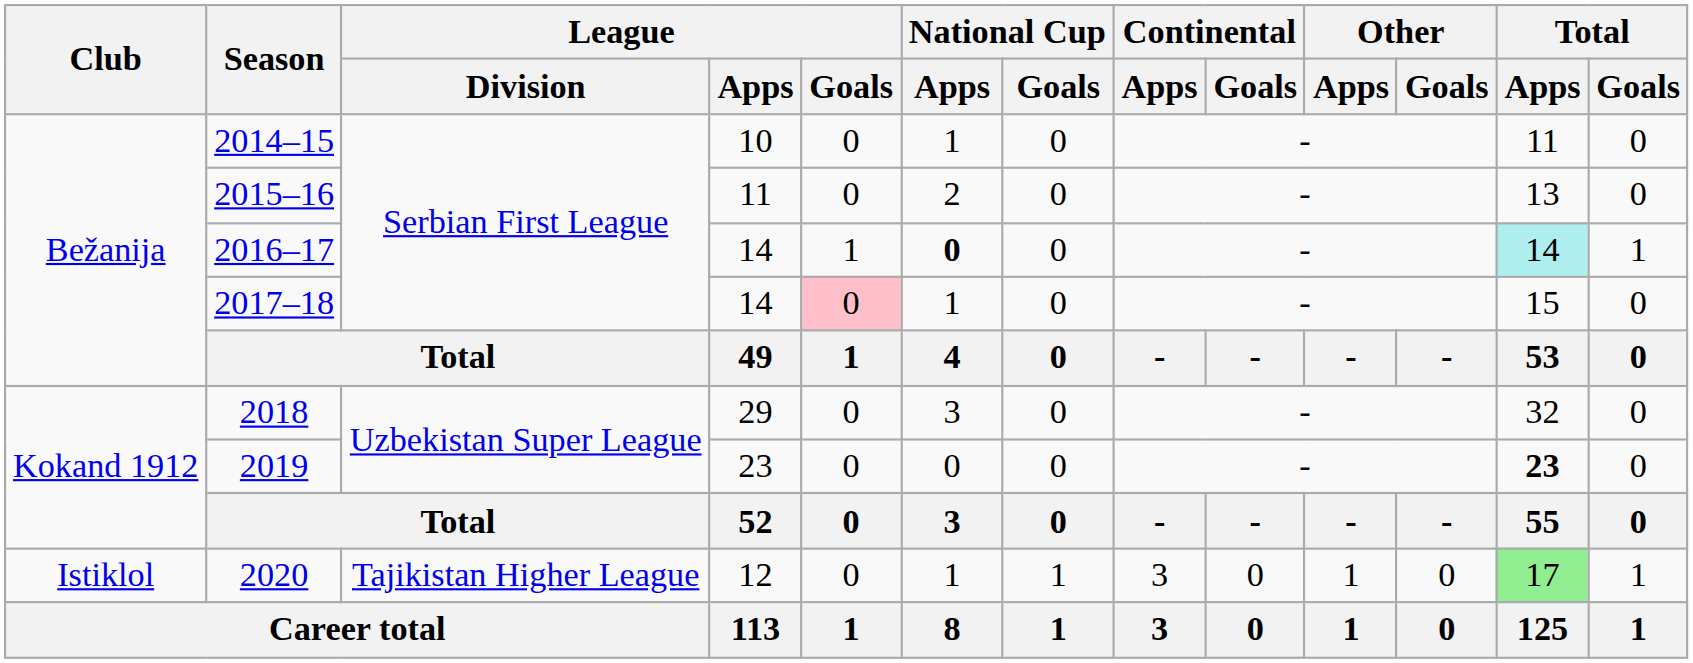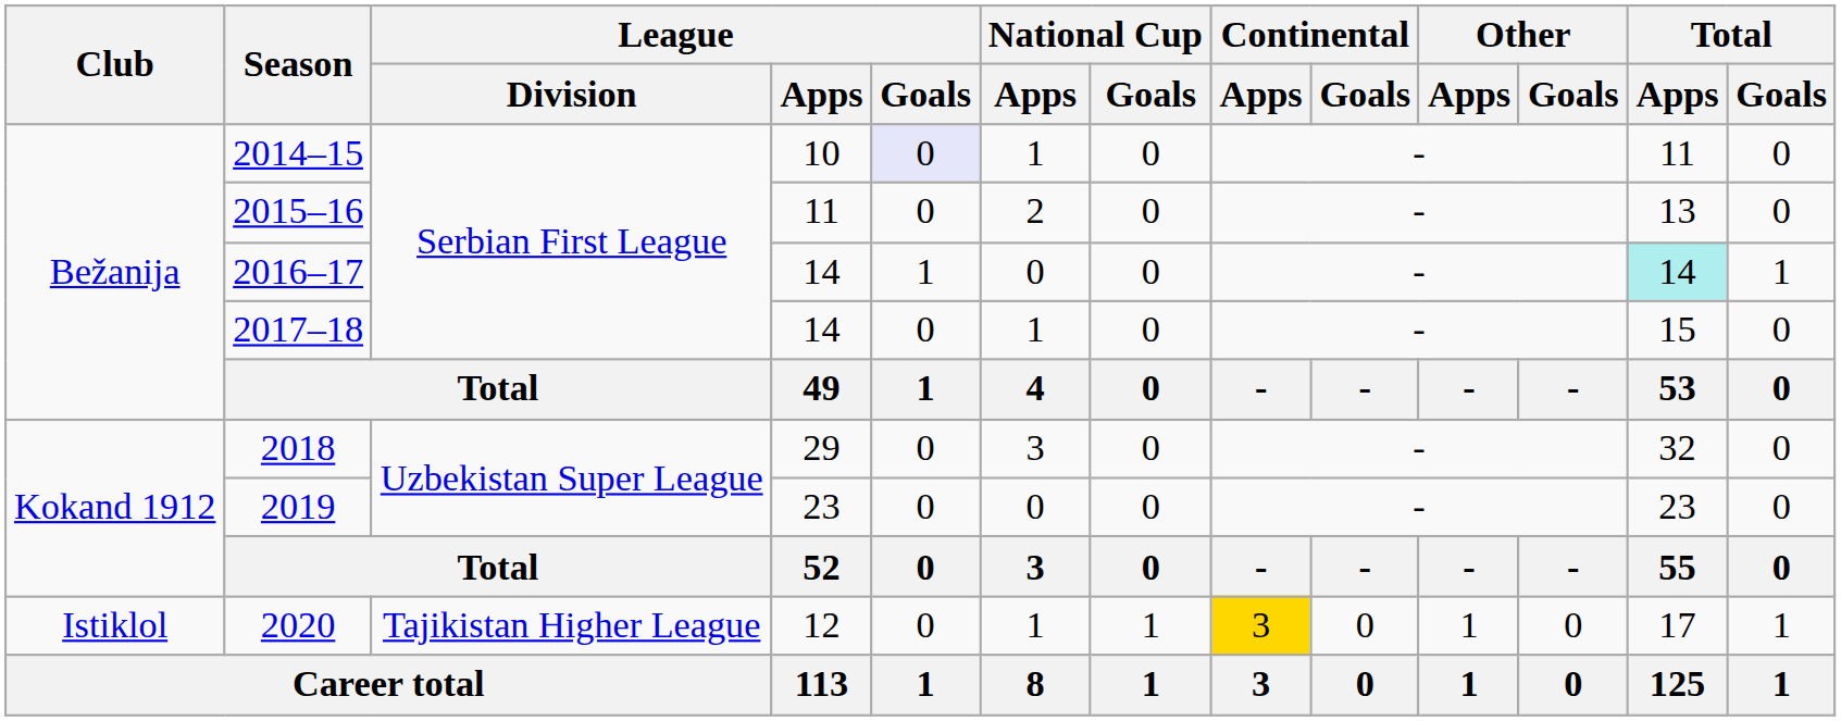2014–15 | League / Goals: no background -> lavender background
2016–17 | National Cup / Apps: bold -> normal
2017–18 | League / Goals: pink background -> no background
2019 | Total / Apps: bold -> normal
2020 | Continental / Apps: no background -> gold background
2020 | Total / Apps: lightgreen background -> no background
